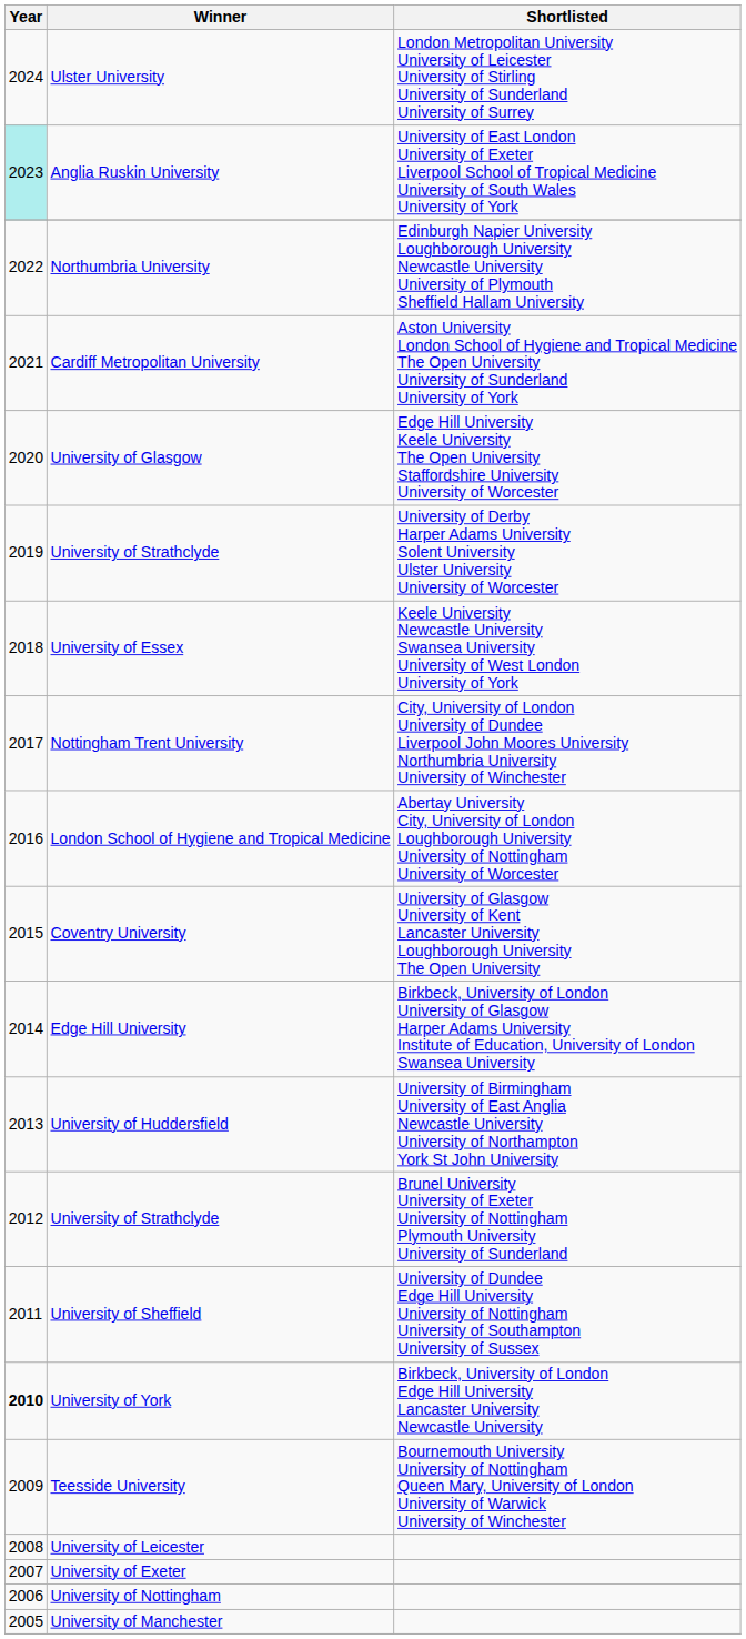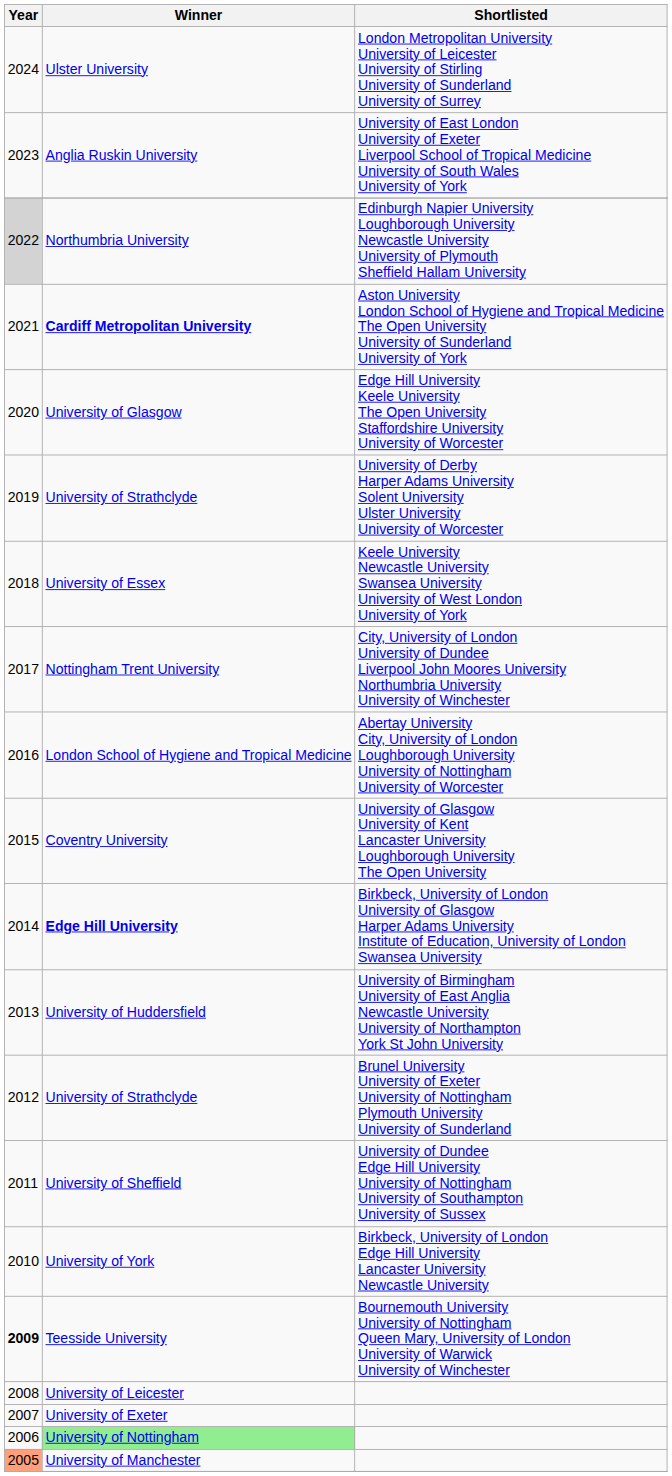Anglia Ruskin University | Year: paleturquoise background -> no background
Northumbria University | Year: no background -> lightgrey background
Cardiff Metropolitan University | Winner: normal -> bold
Edge Hill University | Winner: normal -> bold
University of York | Year: bold -> normal
Teesside University | Year: normal -> bold
University of Nottingham | Winner: no background -> lightgreen background
University of Manchester | Year: no background -> lightsalmon background
